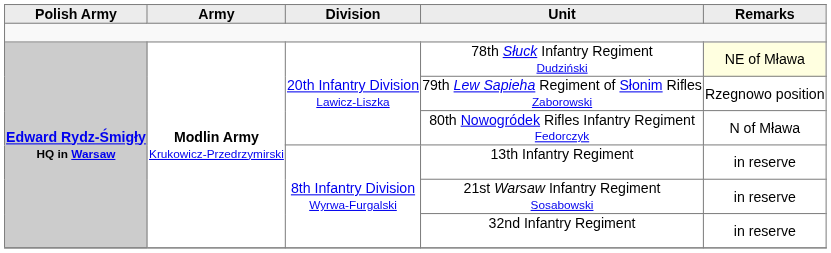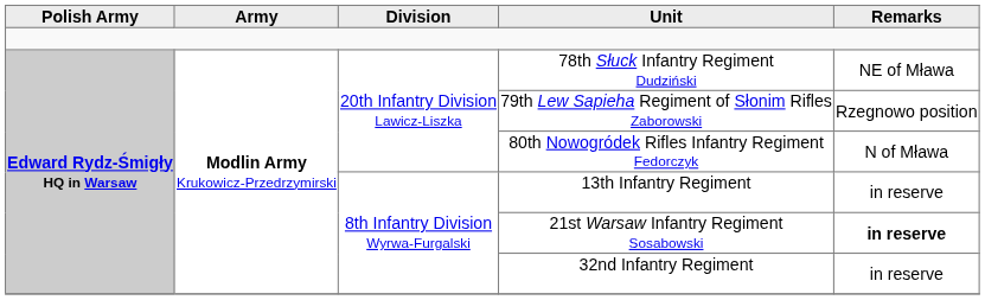78th Słuck Infantry Regiment Dudziński | Remarks: lightyellow background -> no background
21st Warsaw Infantry Regiment Sosabowski | Remarks: normal -> bold
